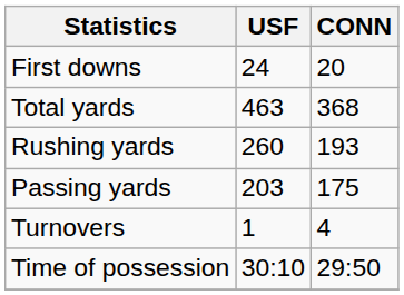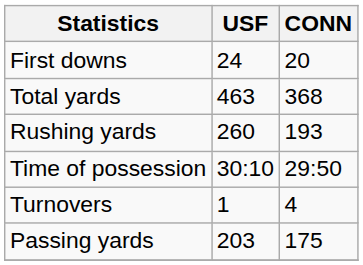rows swapped: Passing yards <-> Time of possession
